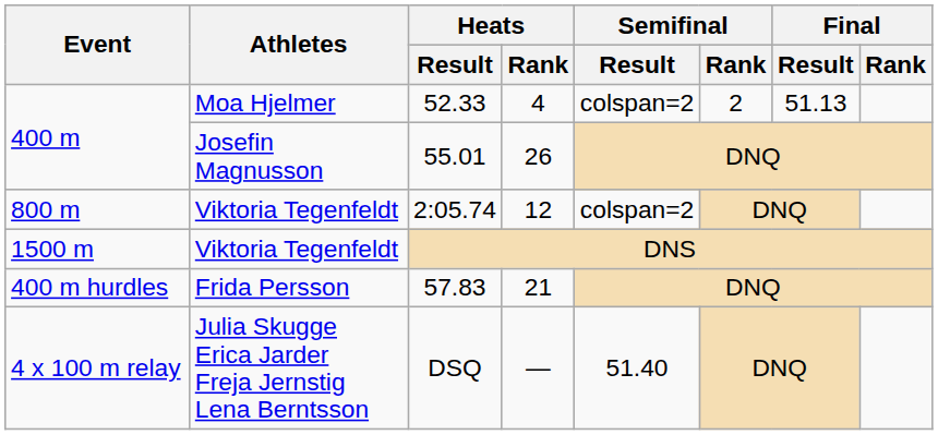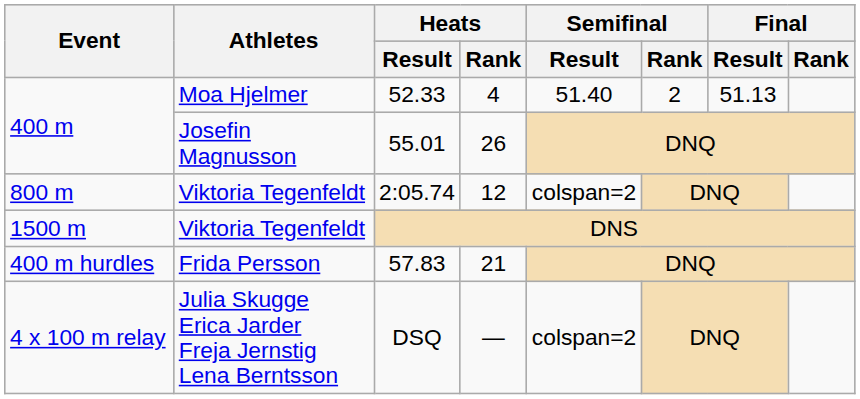52.33 | Semifinal / Result: colspan=2 -> 51.40
DSQ | Semifinal / Result: 51.40 -> colspan=2
